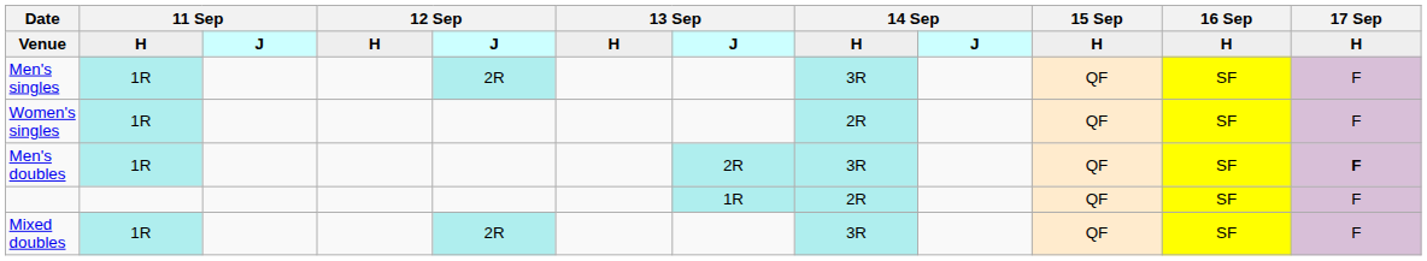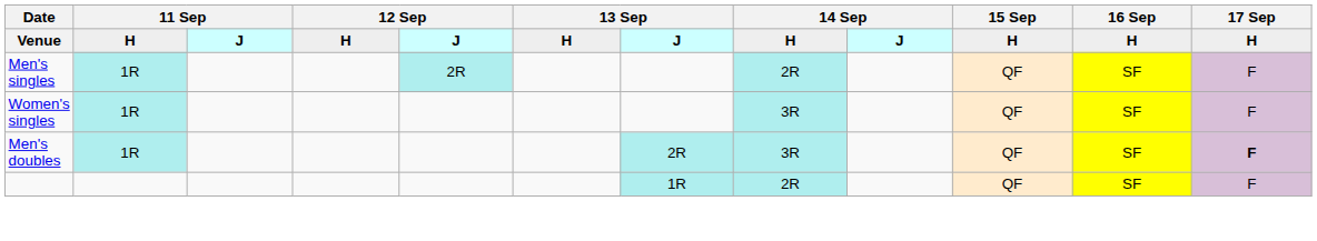Men's singles | 14 Sep / H: 3R -> 2R
Women's singles | 14 Sep / H: 2R -> 3R
- row: Mixed doubles | 1R | 2R | 3R | QF | SF | F
